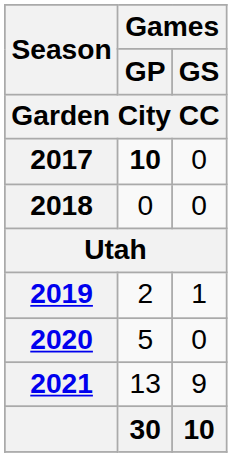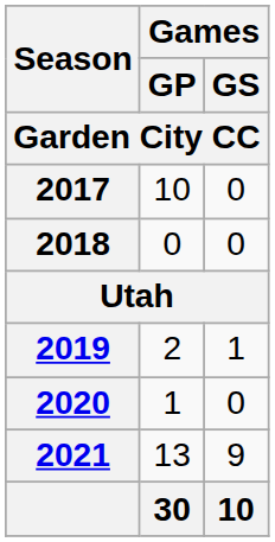2017 | Games / GP: bold -> normal
2020 | Games / GP: 5 -> 1
